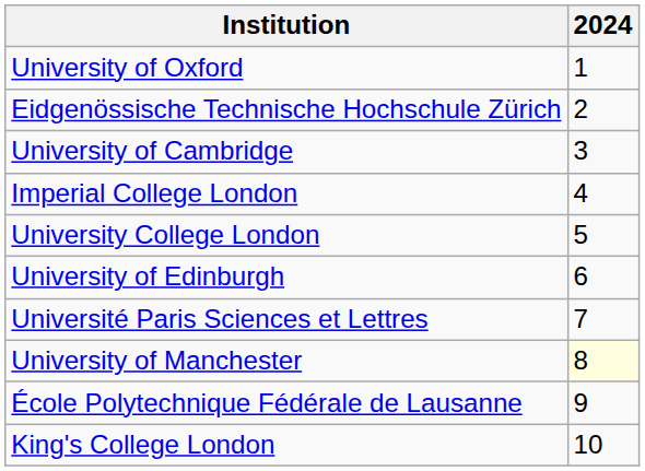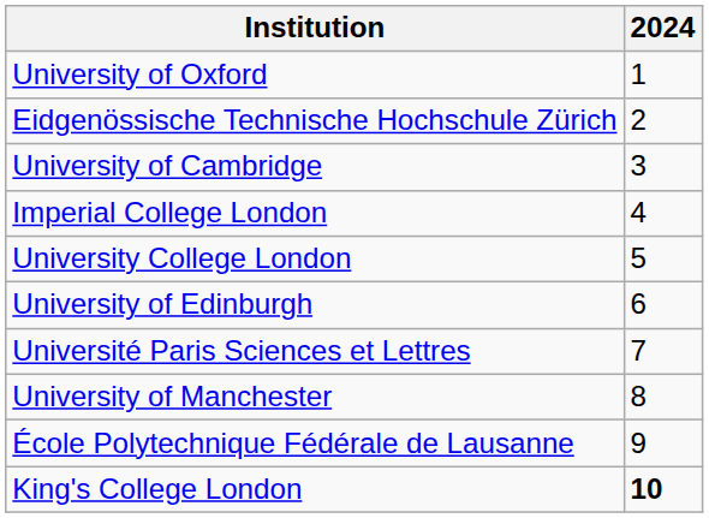University of Manchester | 2024: lightyellow background -> no background
King's College London | 2024: normal -> bold
